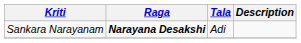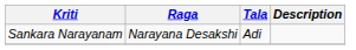Sankara Narayanam | Raga: bold -> normal
